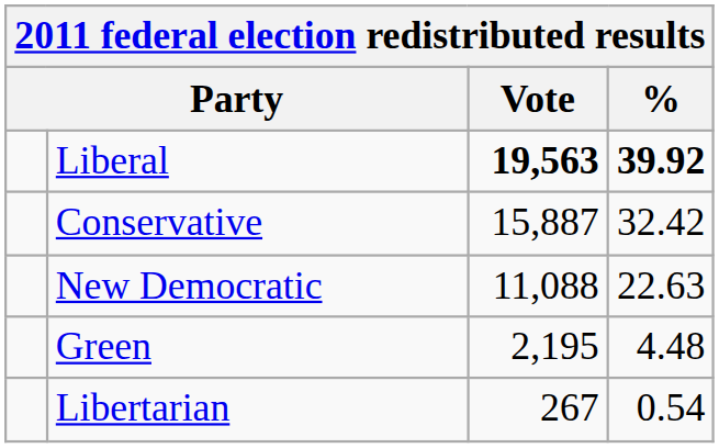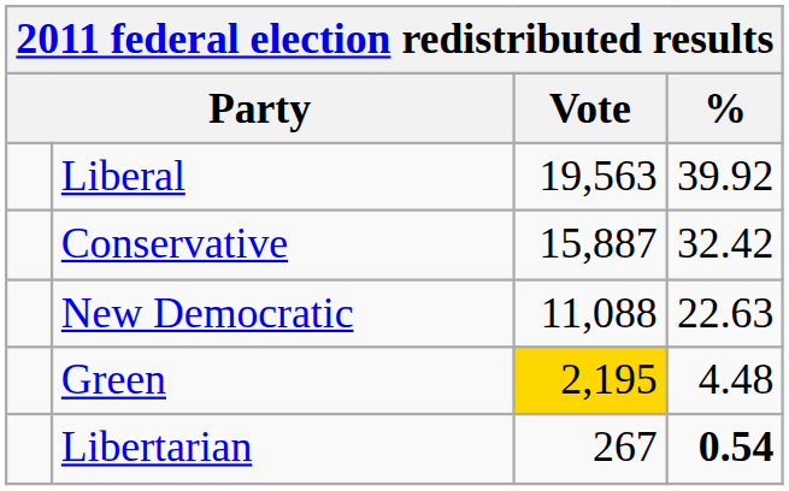Liberal | Vote: bold -> normal
Liberal | %: bold -> normal
Green | Vote: no background -> gold background
Libertarian | %: normal -> bold
